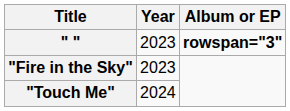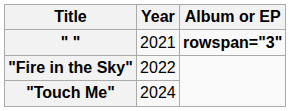" " | Year: 2023 -> 2021
"Fire in the Sky" | Year: 2023 -> 2022
